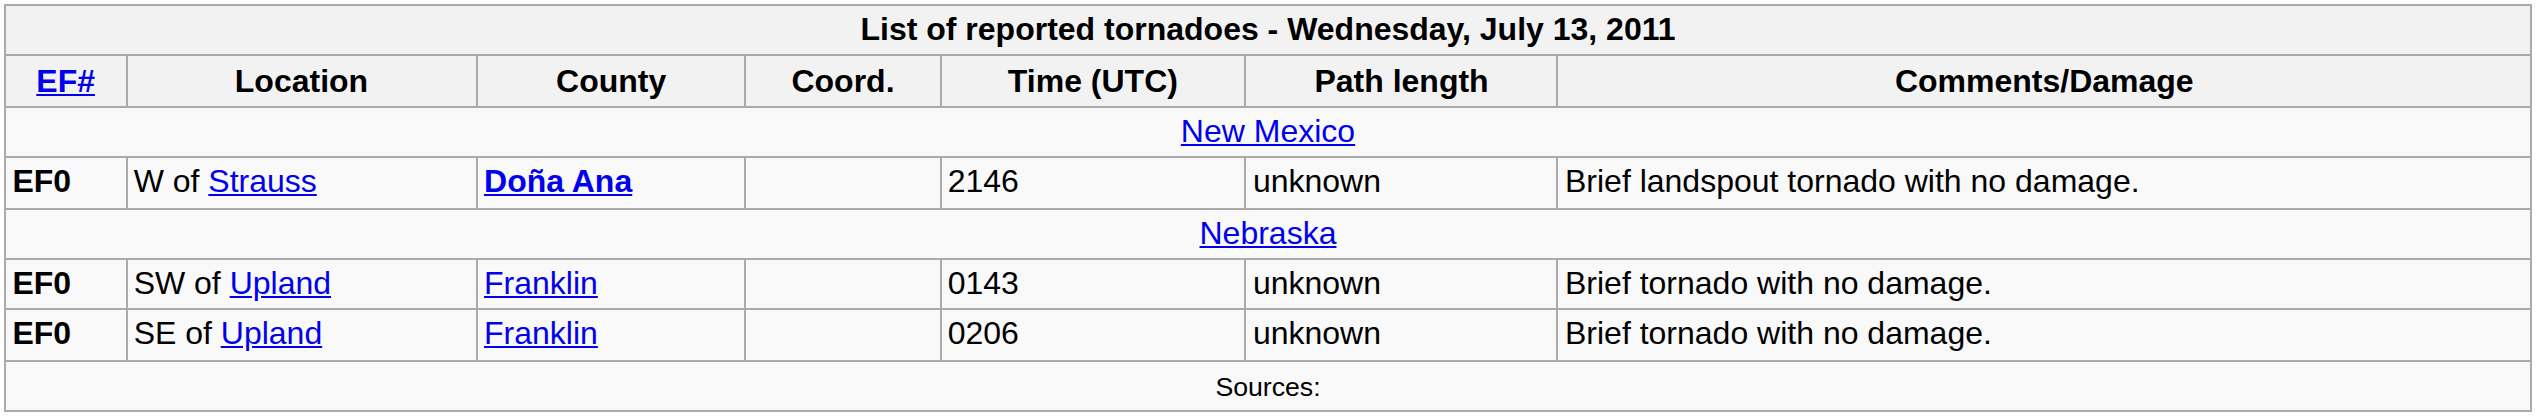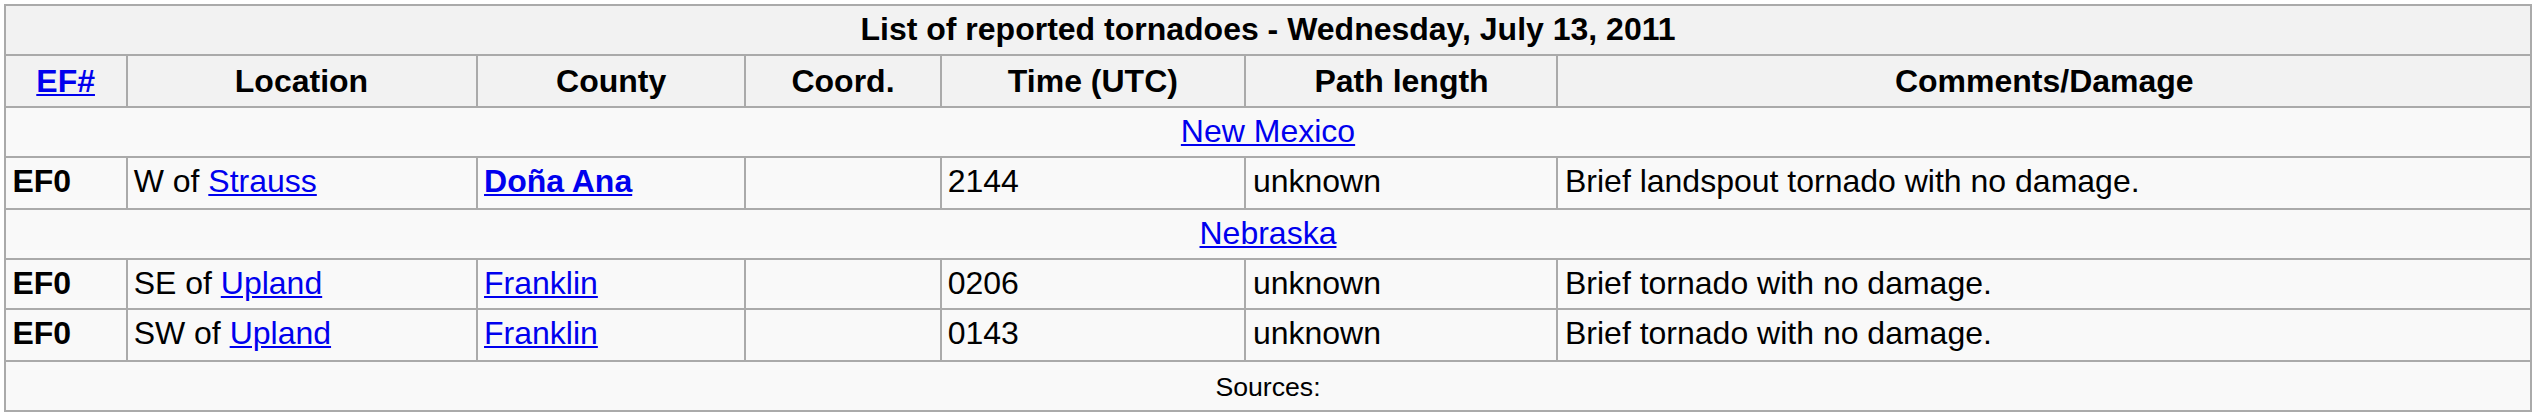W of Strauss | Time (UTC): 2146 -> 2144
rows swapped: SW of Upland <-> SE of Upland
